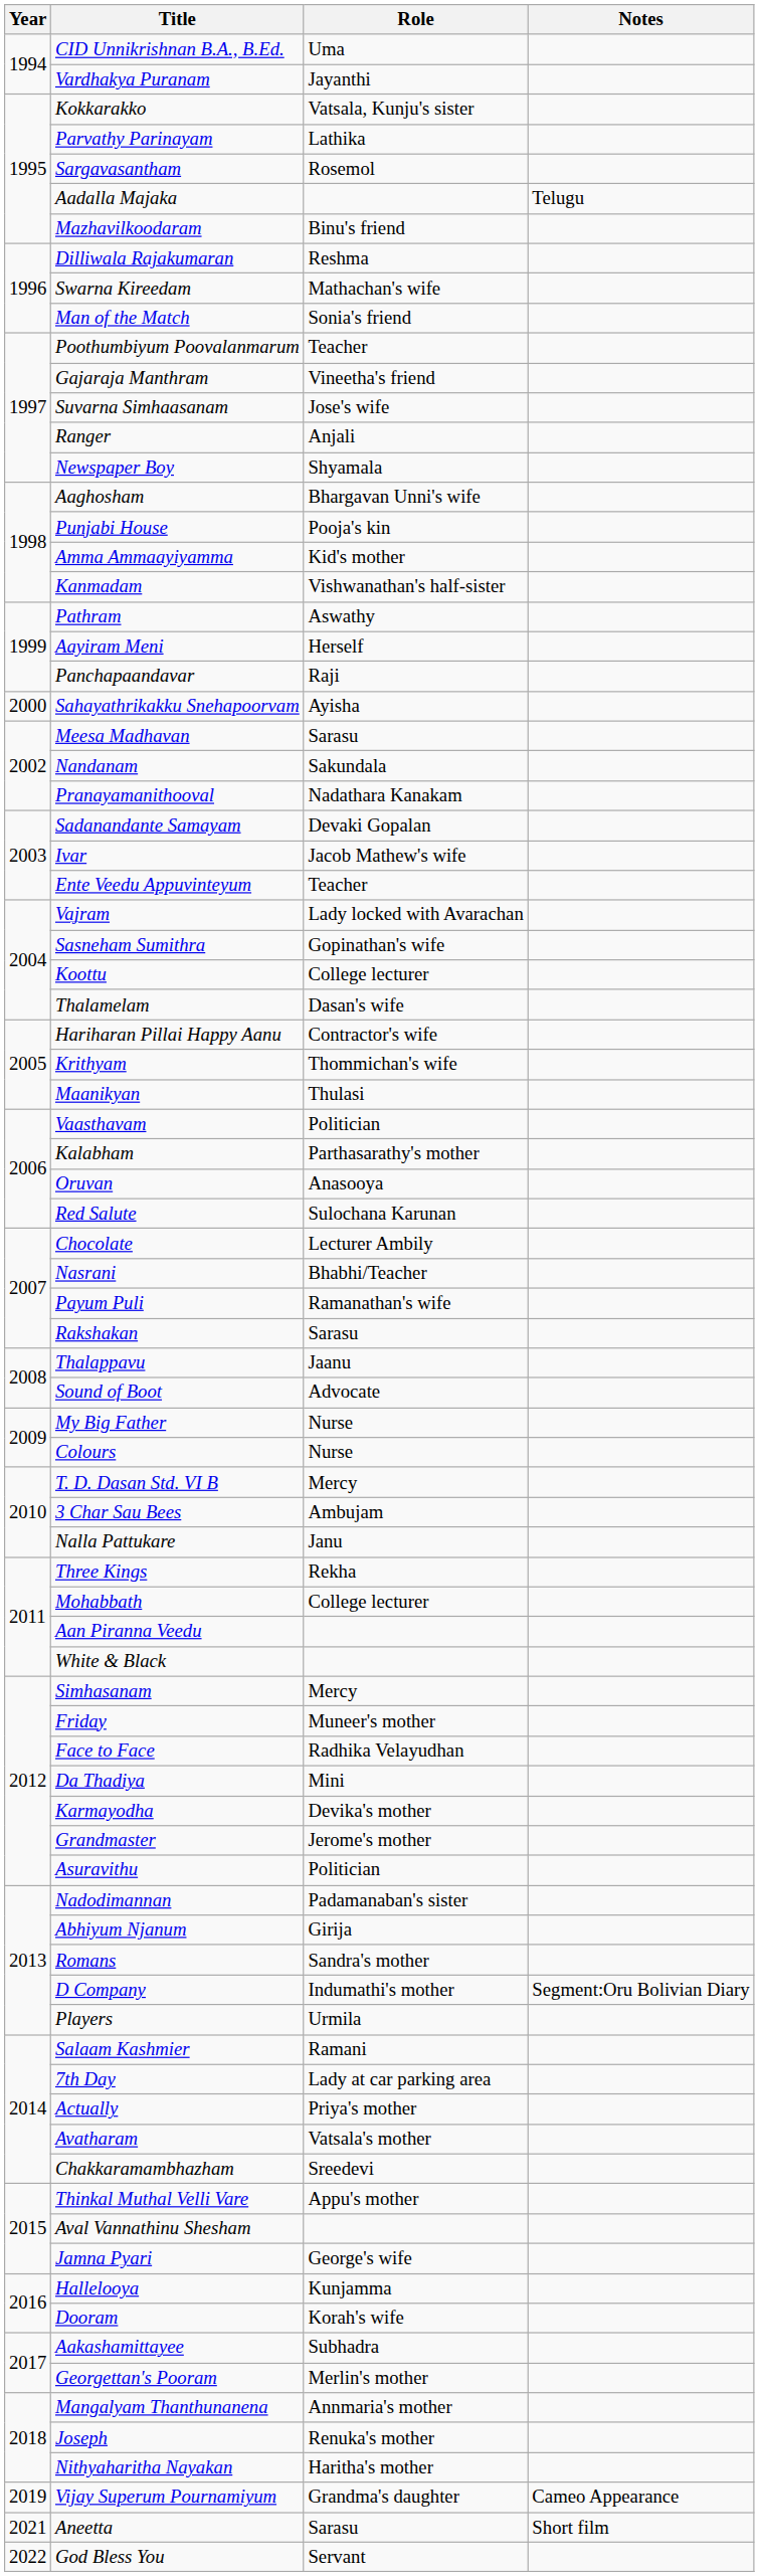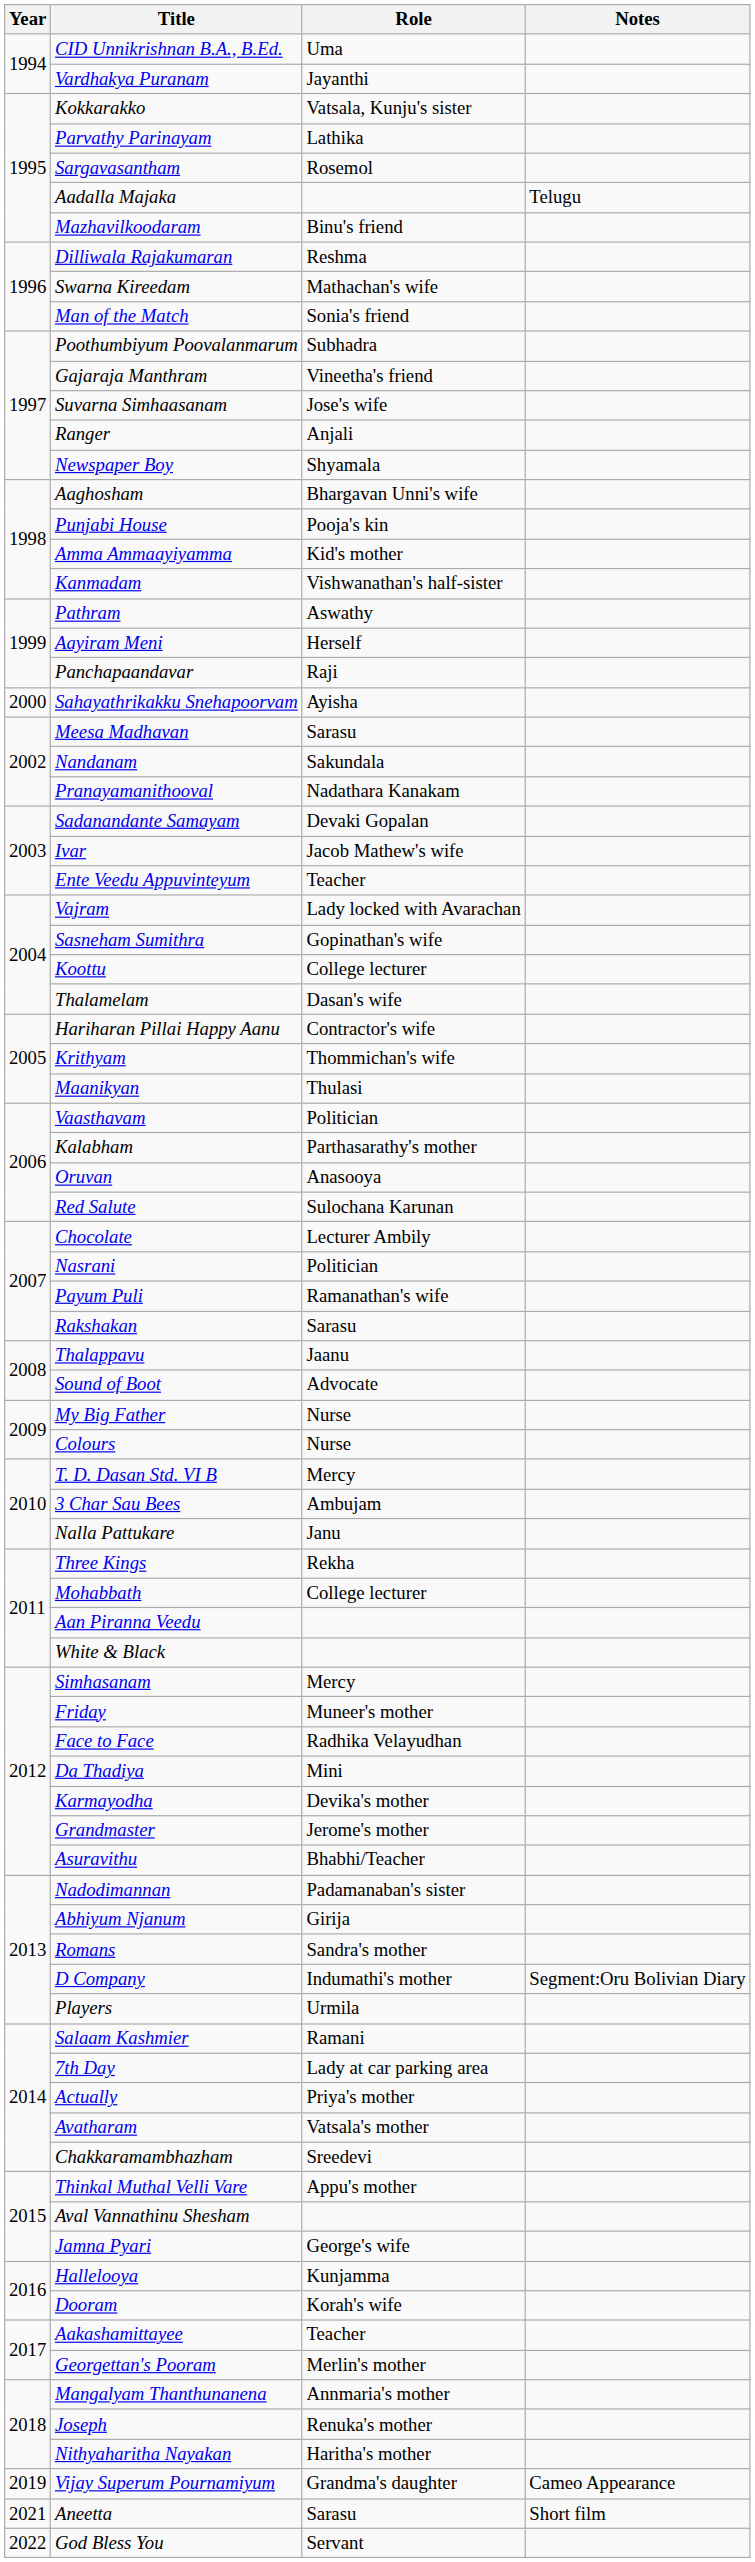Poothumbiyum Poovalanmarum | Role: Teacher -> Subhadra
Nasrani | Role: Bhabhi/Teacher -> Politician
Asuravithu | Role: Politician -> Bhabhi/Teacher
Aakashamittayee | Role: Subhadra -> Teacher
